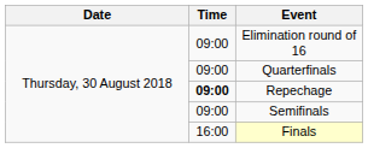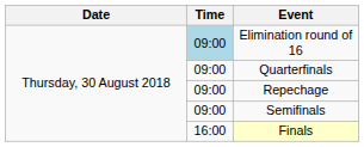Elimination round of 16 | Time: no background -> lightblue background
Repechage | Time: bold -> normal
